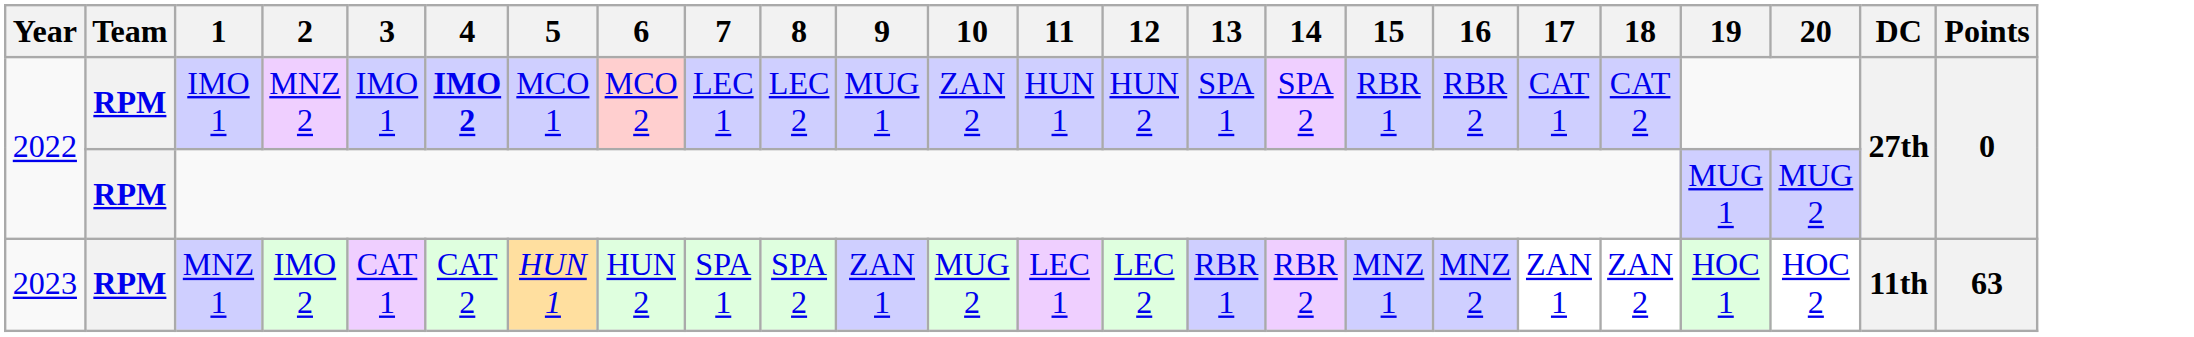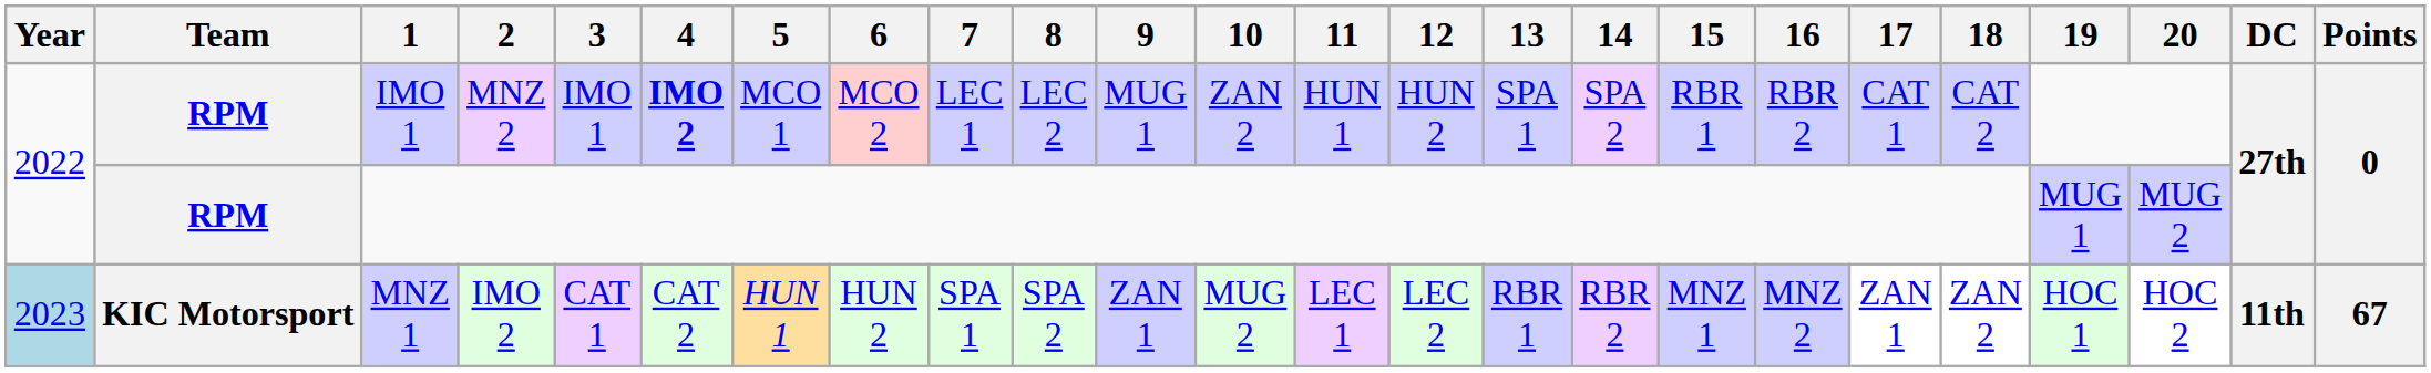row 4 | Year: no background -> lightblue background
row 4 | Team: RPM -> KIC Motorsport
row 4 | Points: 63 -> 67
